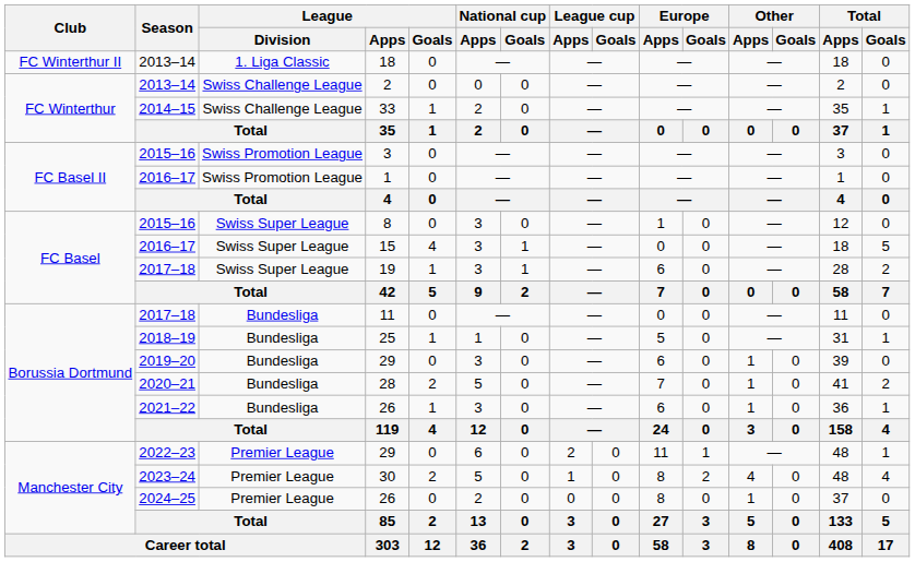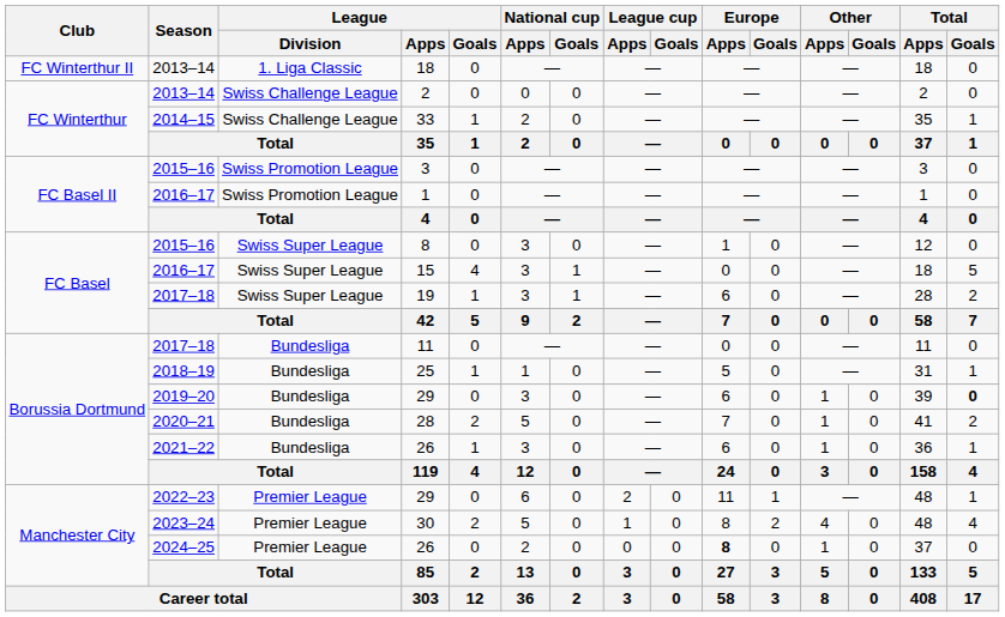2019–20 / 29 | Total / Goals: normal -> bold
2024–25 / 26 | Europe / Apps: normal -> bold
